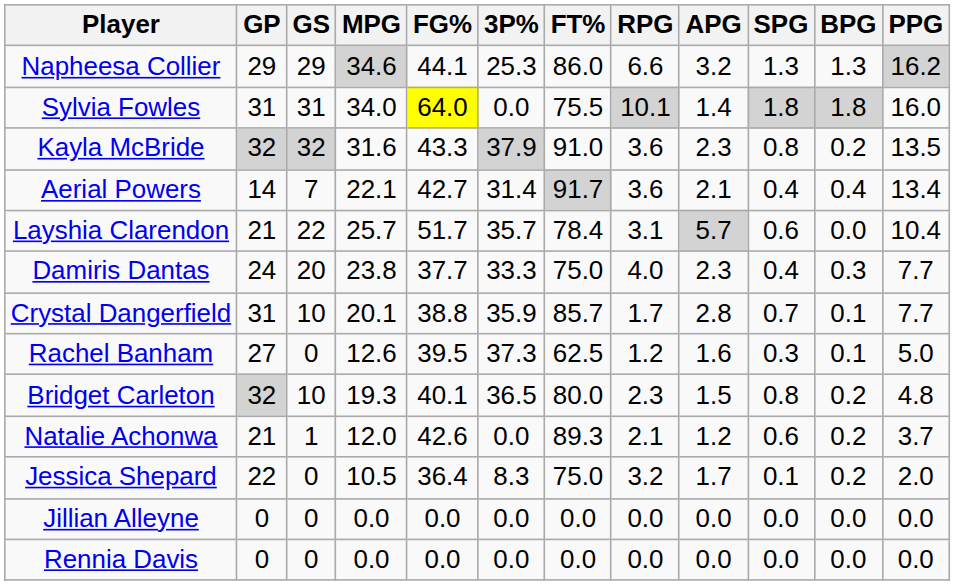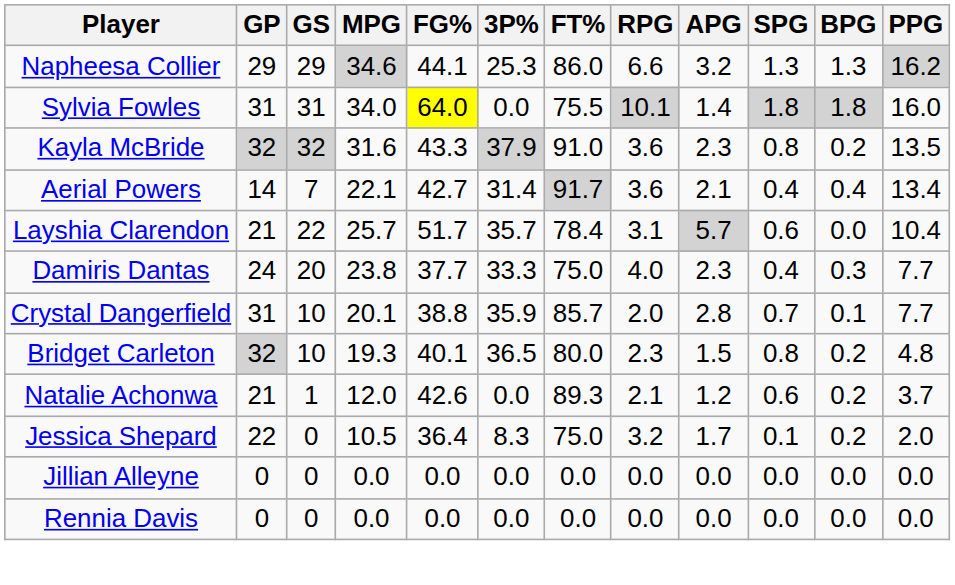Crystal Dangerfield | RPG: 1.7 -> 2.0
- row: Rachel Banham | 27 | 0 | 12.6 | 39.5 | 37.3 | 62.5 | 1.2 | 1.6 | 0.3 | 0.1 | 5.0
